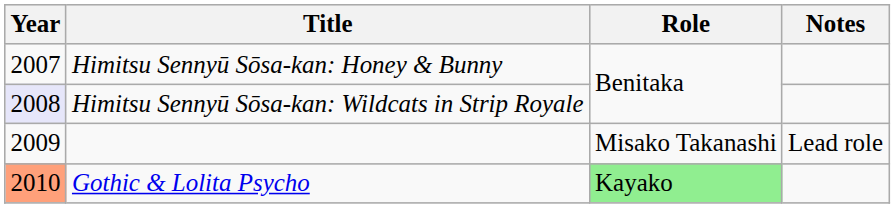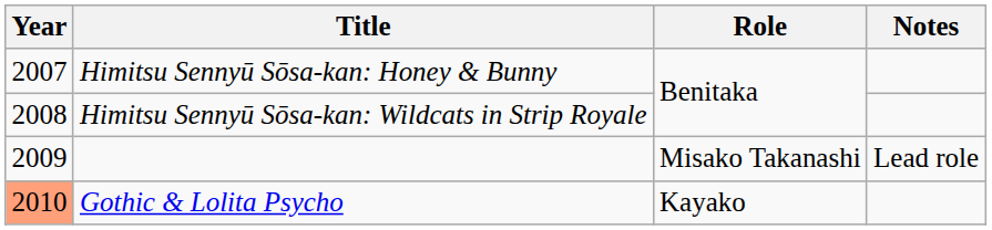Himitsu Sennyū Sōsa-kan: Wildcats in Strip Royale | Year: lavender background -> no background
Gothic & Lolita Psycho | Role: lightgreen background -> no background
